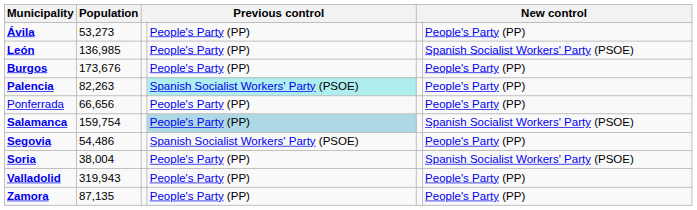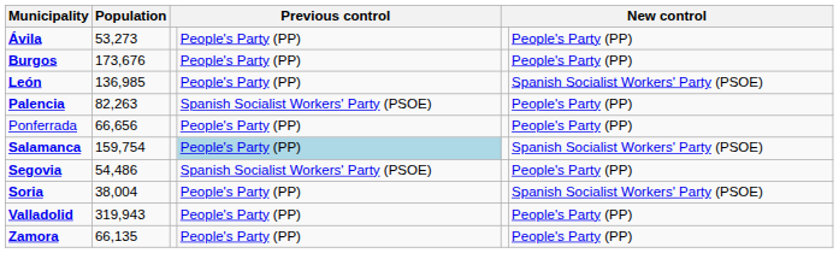rows swapped: Burgos <-> León
Palencia | column 4: paleturquoise background -> no background
Zamora | Population: 87,135 -> 66,135
